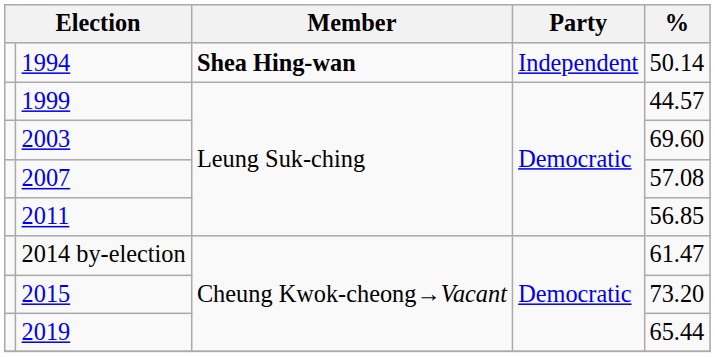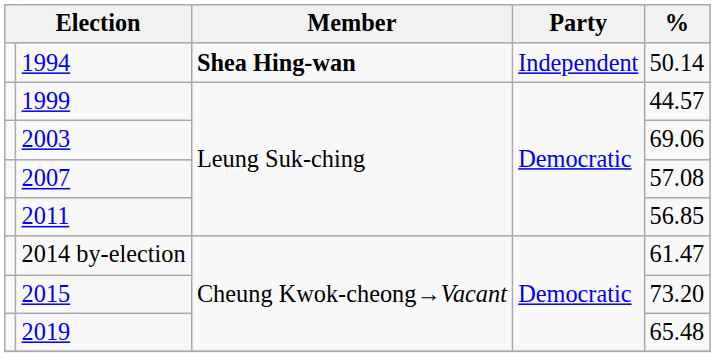2003 | %: 69.60 -> 69.06
2019 | %: 65.44 -> 65.48
